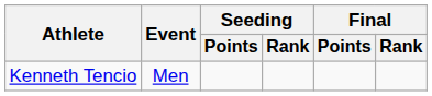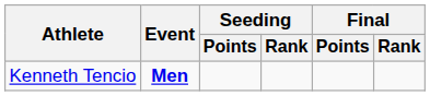Kenneth Tencio | Event: normal -> bold
